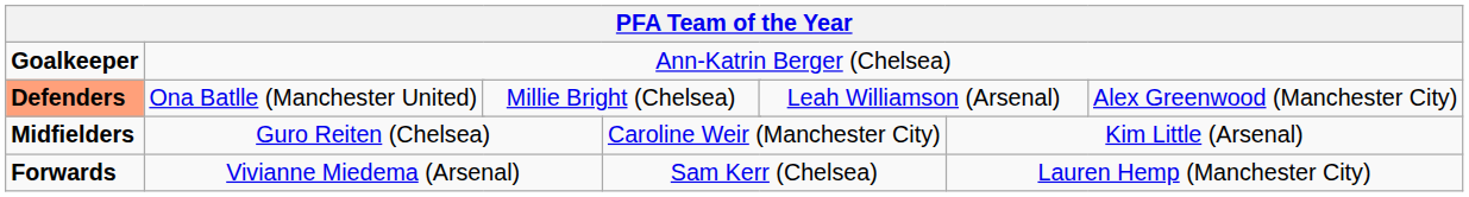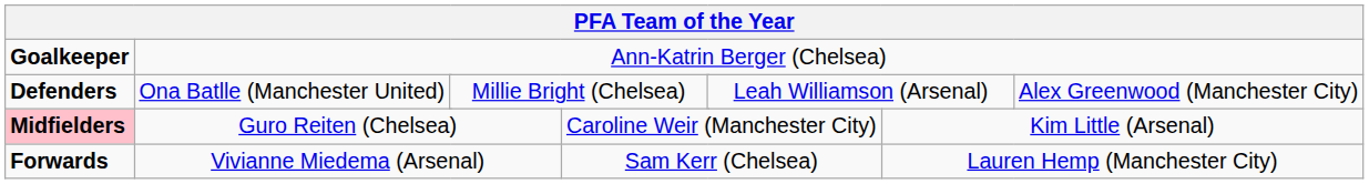Defenders | column 1: lightsalmon background -> no background
Midfielders | column 1: no background -> pink background
